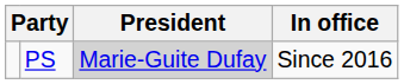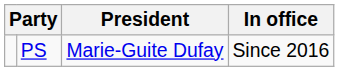PS | President: lightgrey background -> no background
